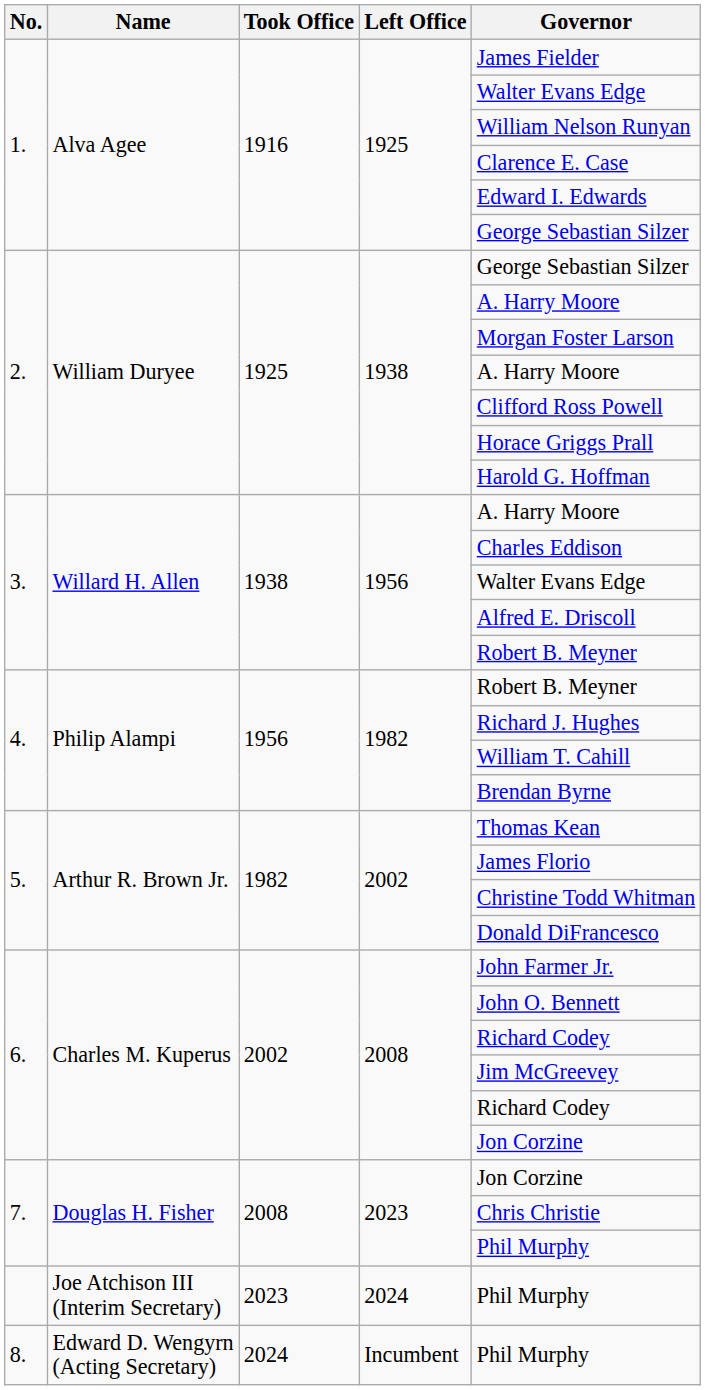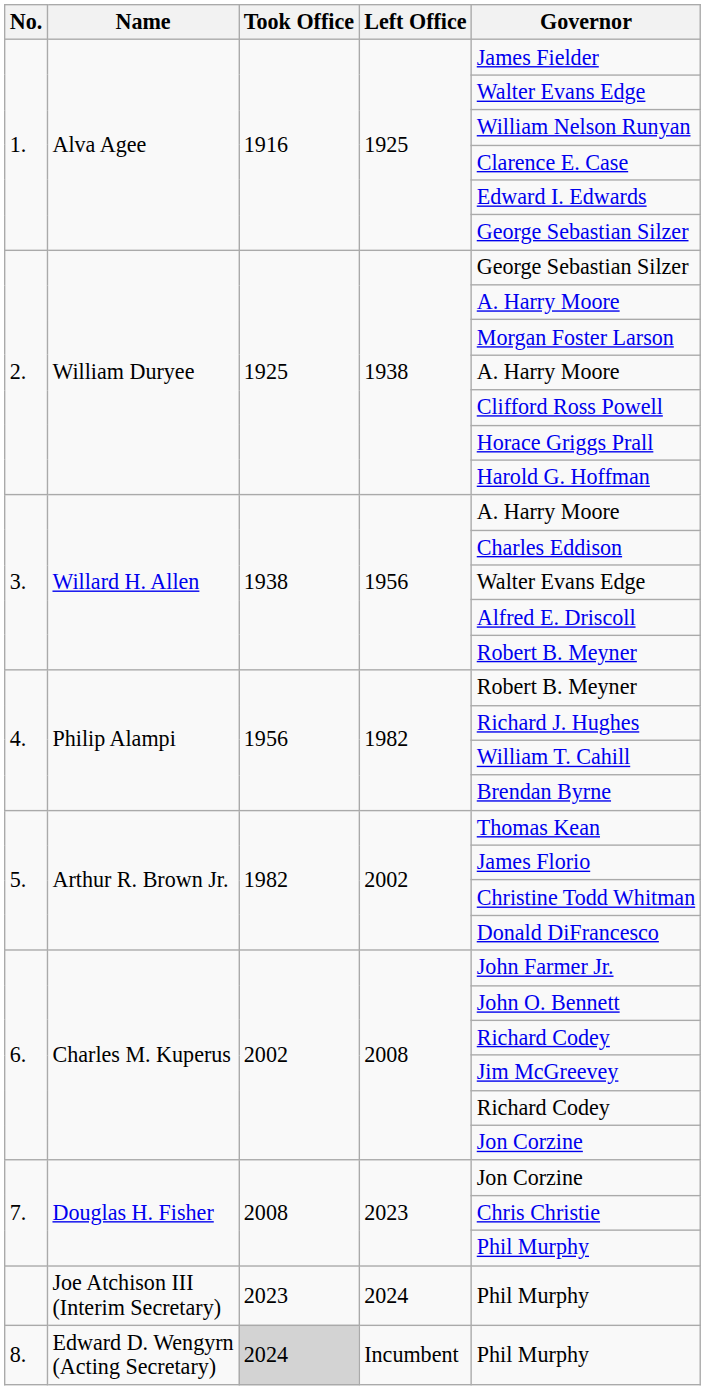8. | Took Office: no background -> lightgrey background
